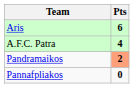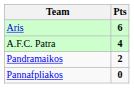Pandramaikos | Pts: lightsalmon background -> no background
